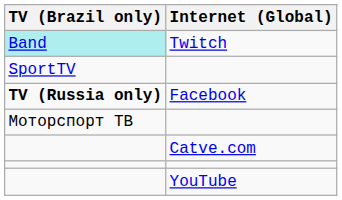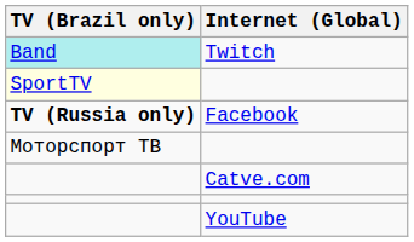row 3 | TV (Brazil only): no background -> lightyellow background
